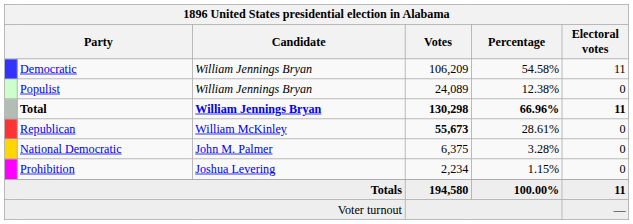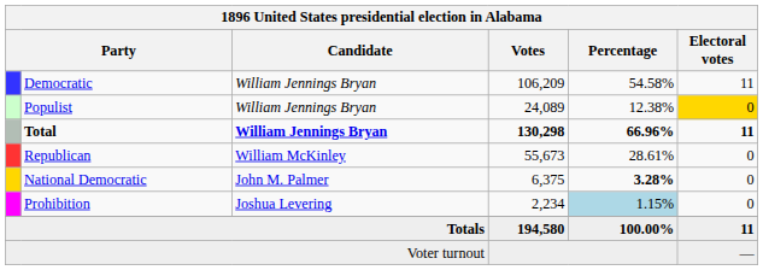Populist | Electoral votes: no background -> gold background
Republican | Votes: bold -> normal
National Democratic | Percentage: normal -> bold
Prohibition | Percentage: no background -> lightblue background
